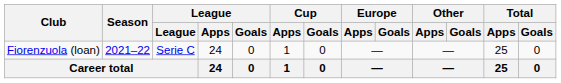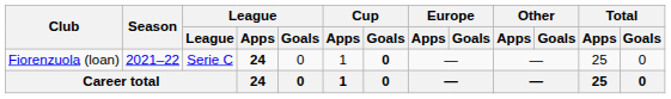Fiorenzuola (loan) | League / Apps: normal -> bold
Fiorenzuola (loan) | Cup / Goals: normal -> bold
